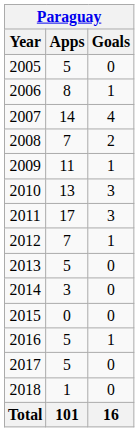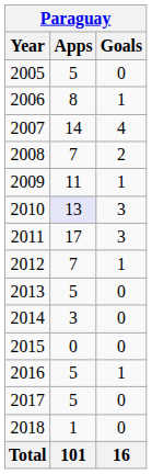2010 | Apps: no background -> lavender background
